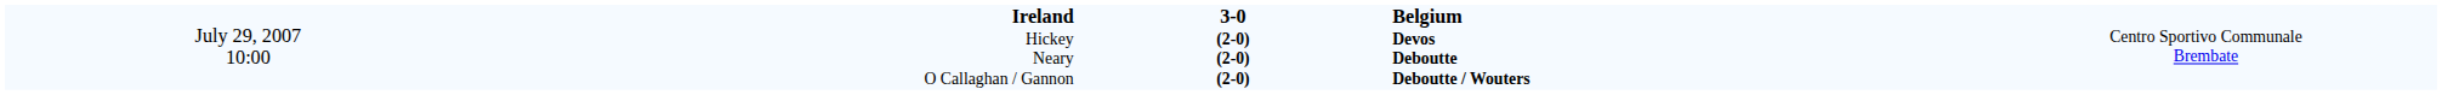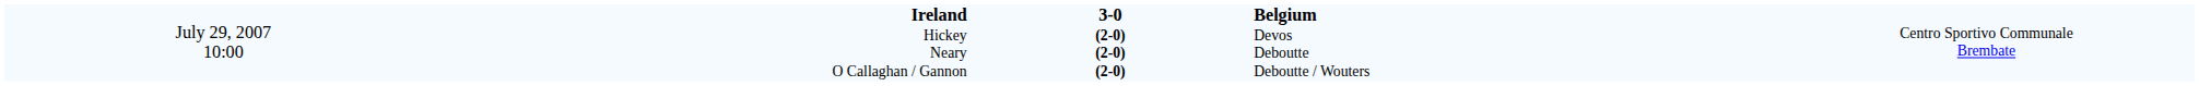Hickey Neary O Callaghan / Gannon | column 4: bold -> normal
